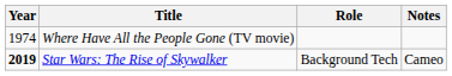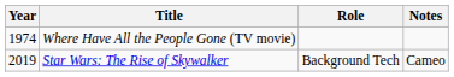Star Wars: The Rise of Skywalker | Year: bold -> normal
